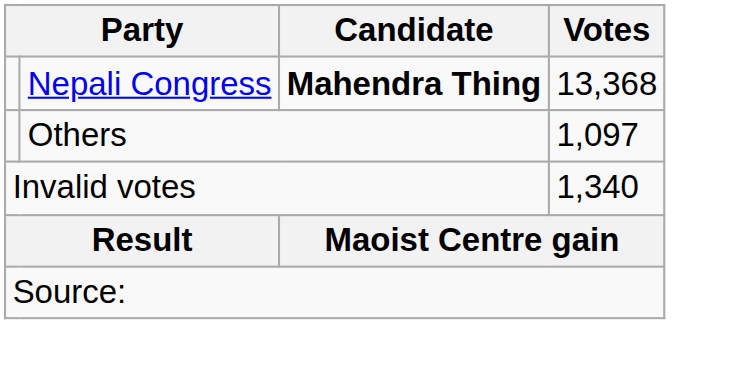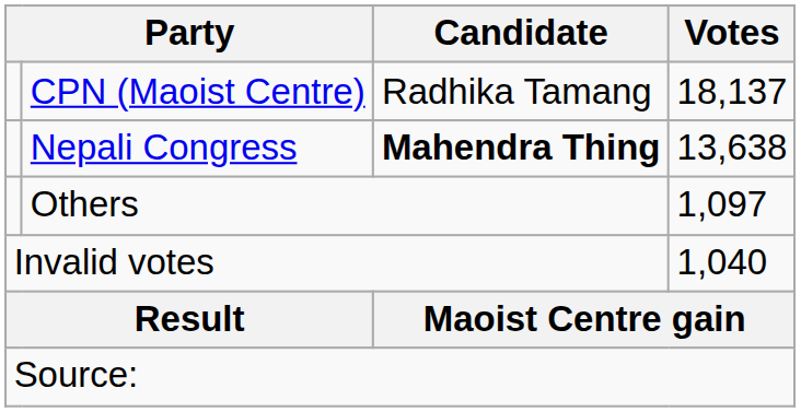+ row: CPN (Maoist Centre) | Radhika Tamang | 18,137
Nepali Congress | Votes: 13,368 -> 13,638
Invalid votes | Votes: 1,340 -> 1,040
